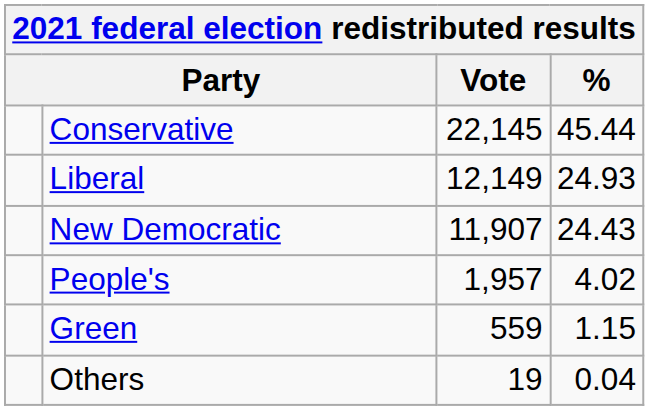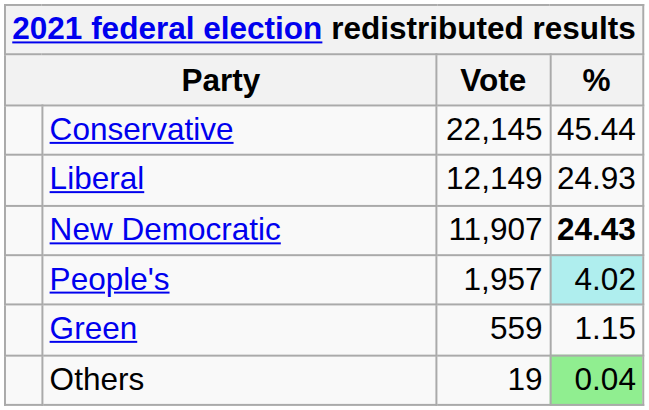New Democratic | %: normal -> bold
People's | %: no background -> paleturquoise background
Others | %: no background -> lightgreen background
